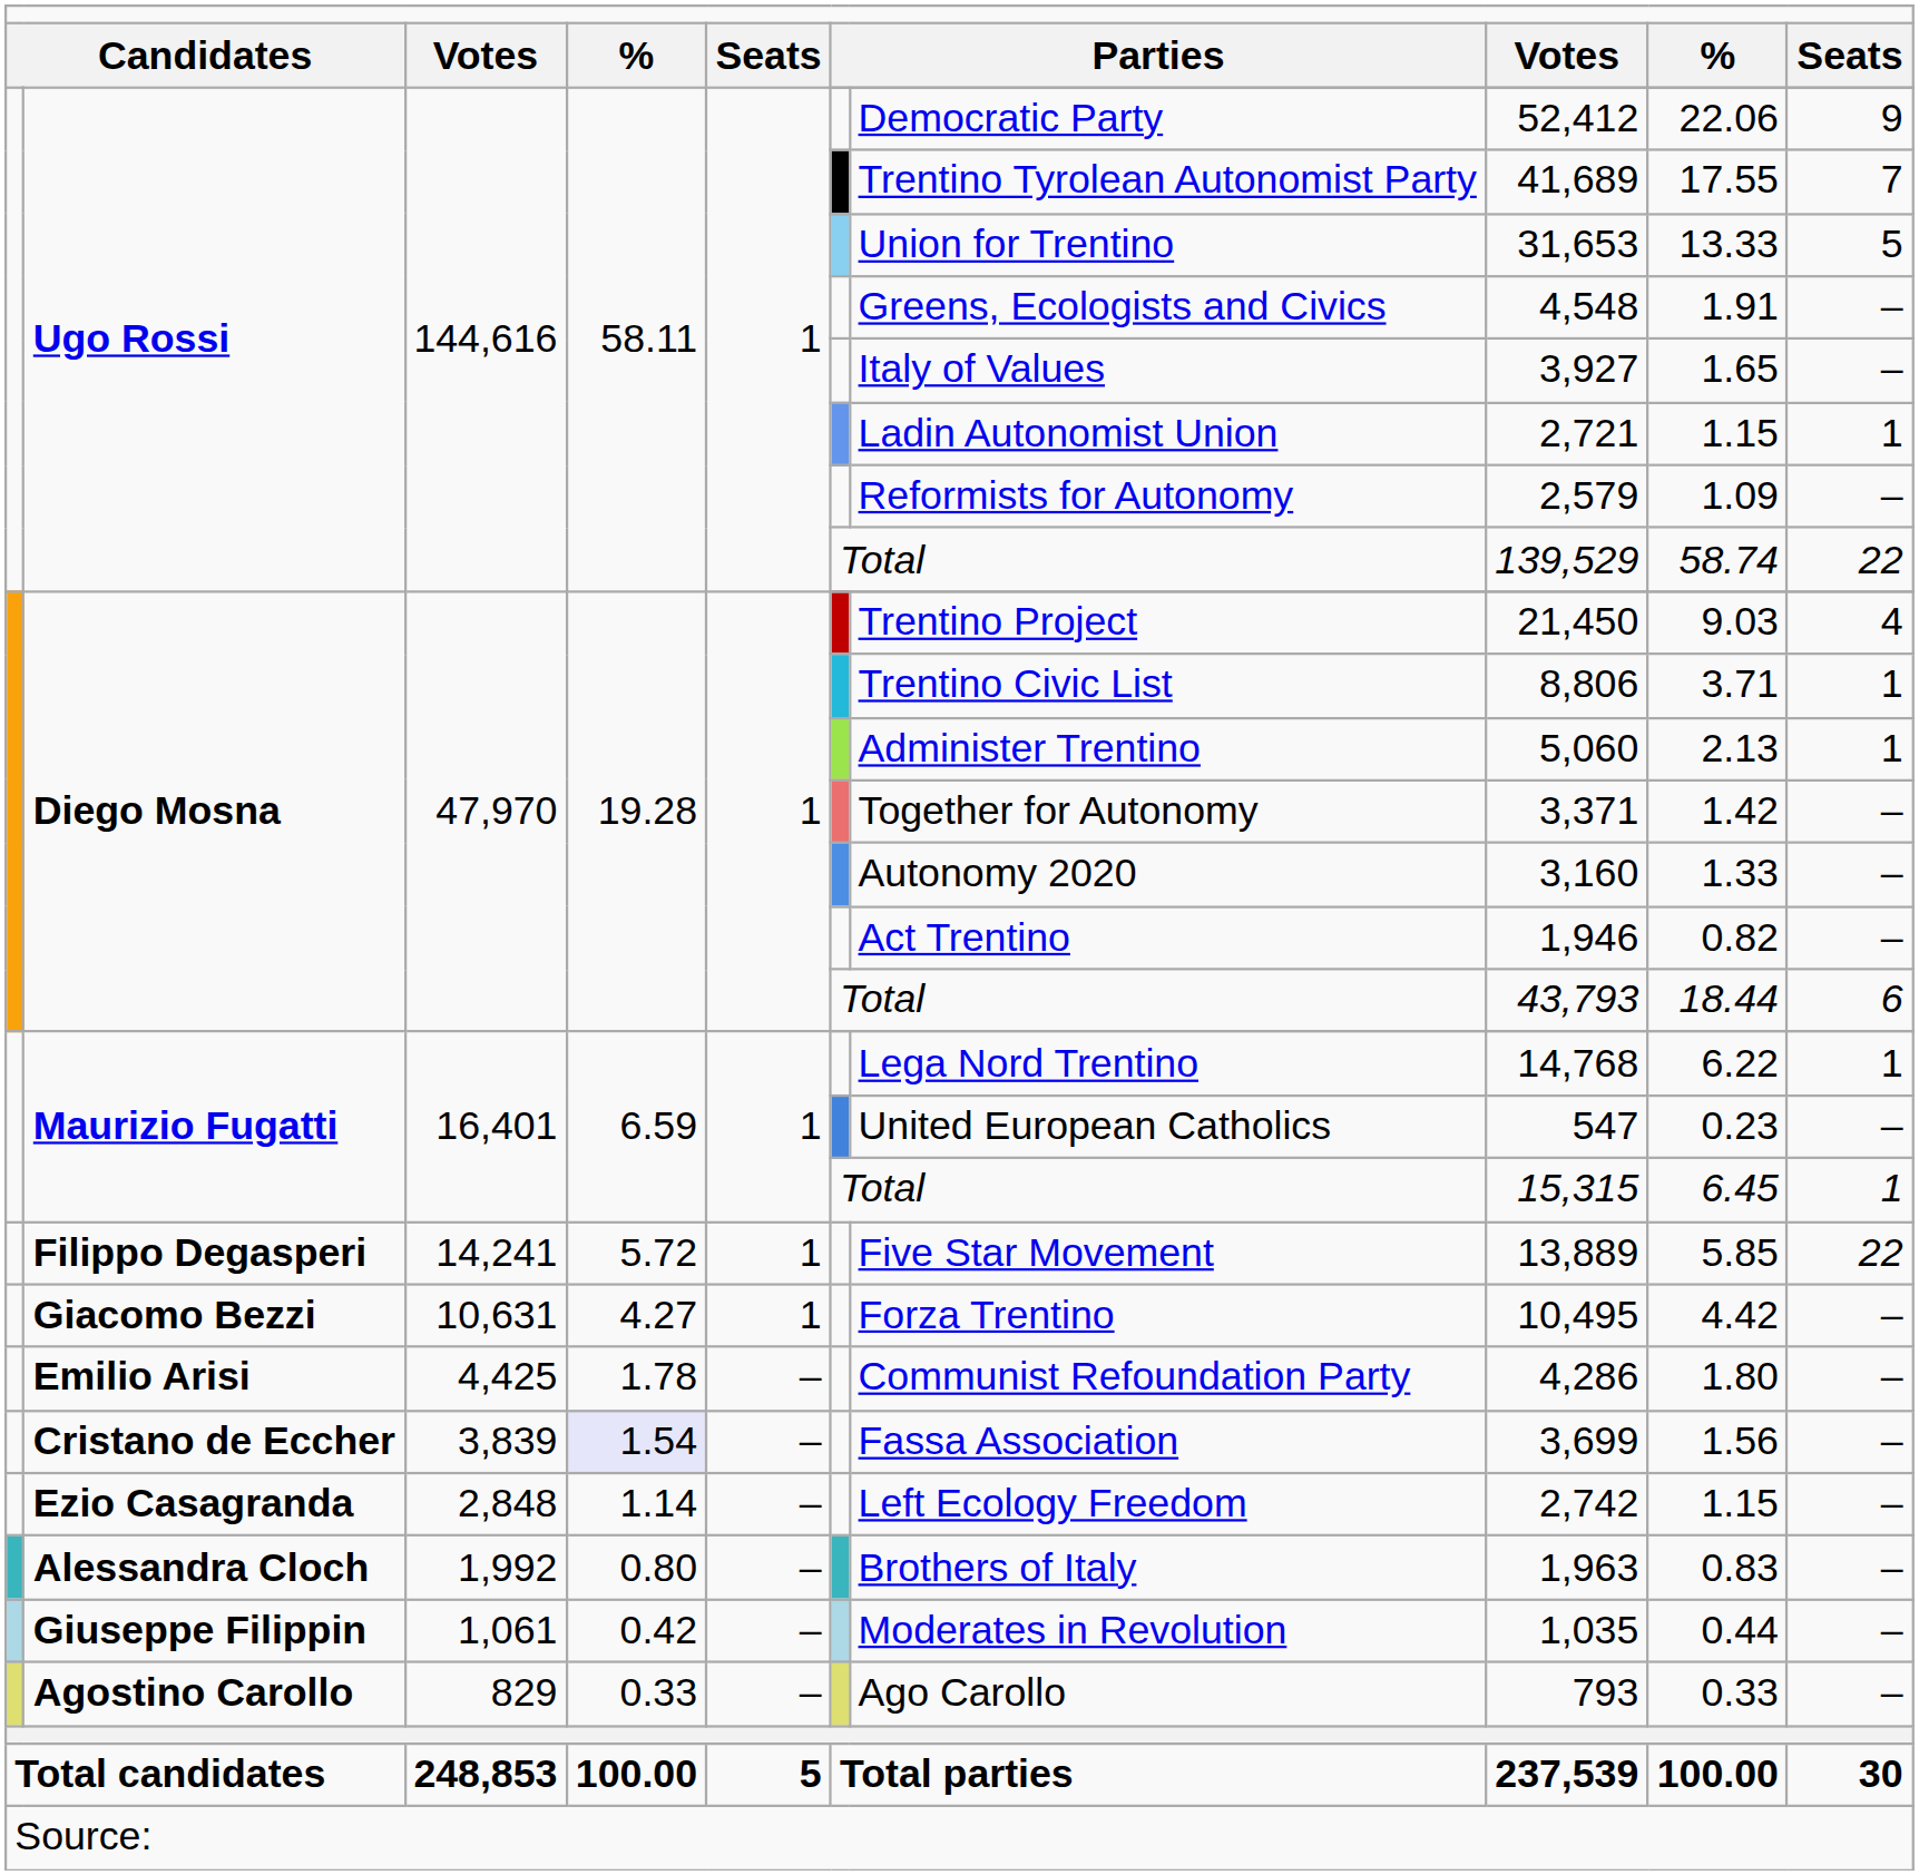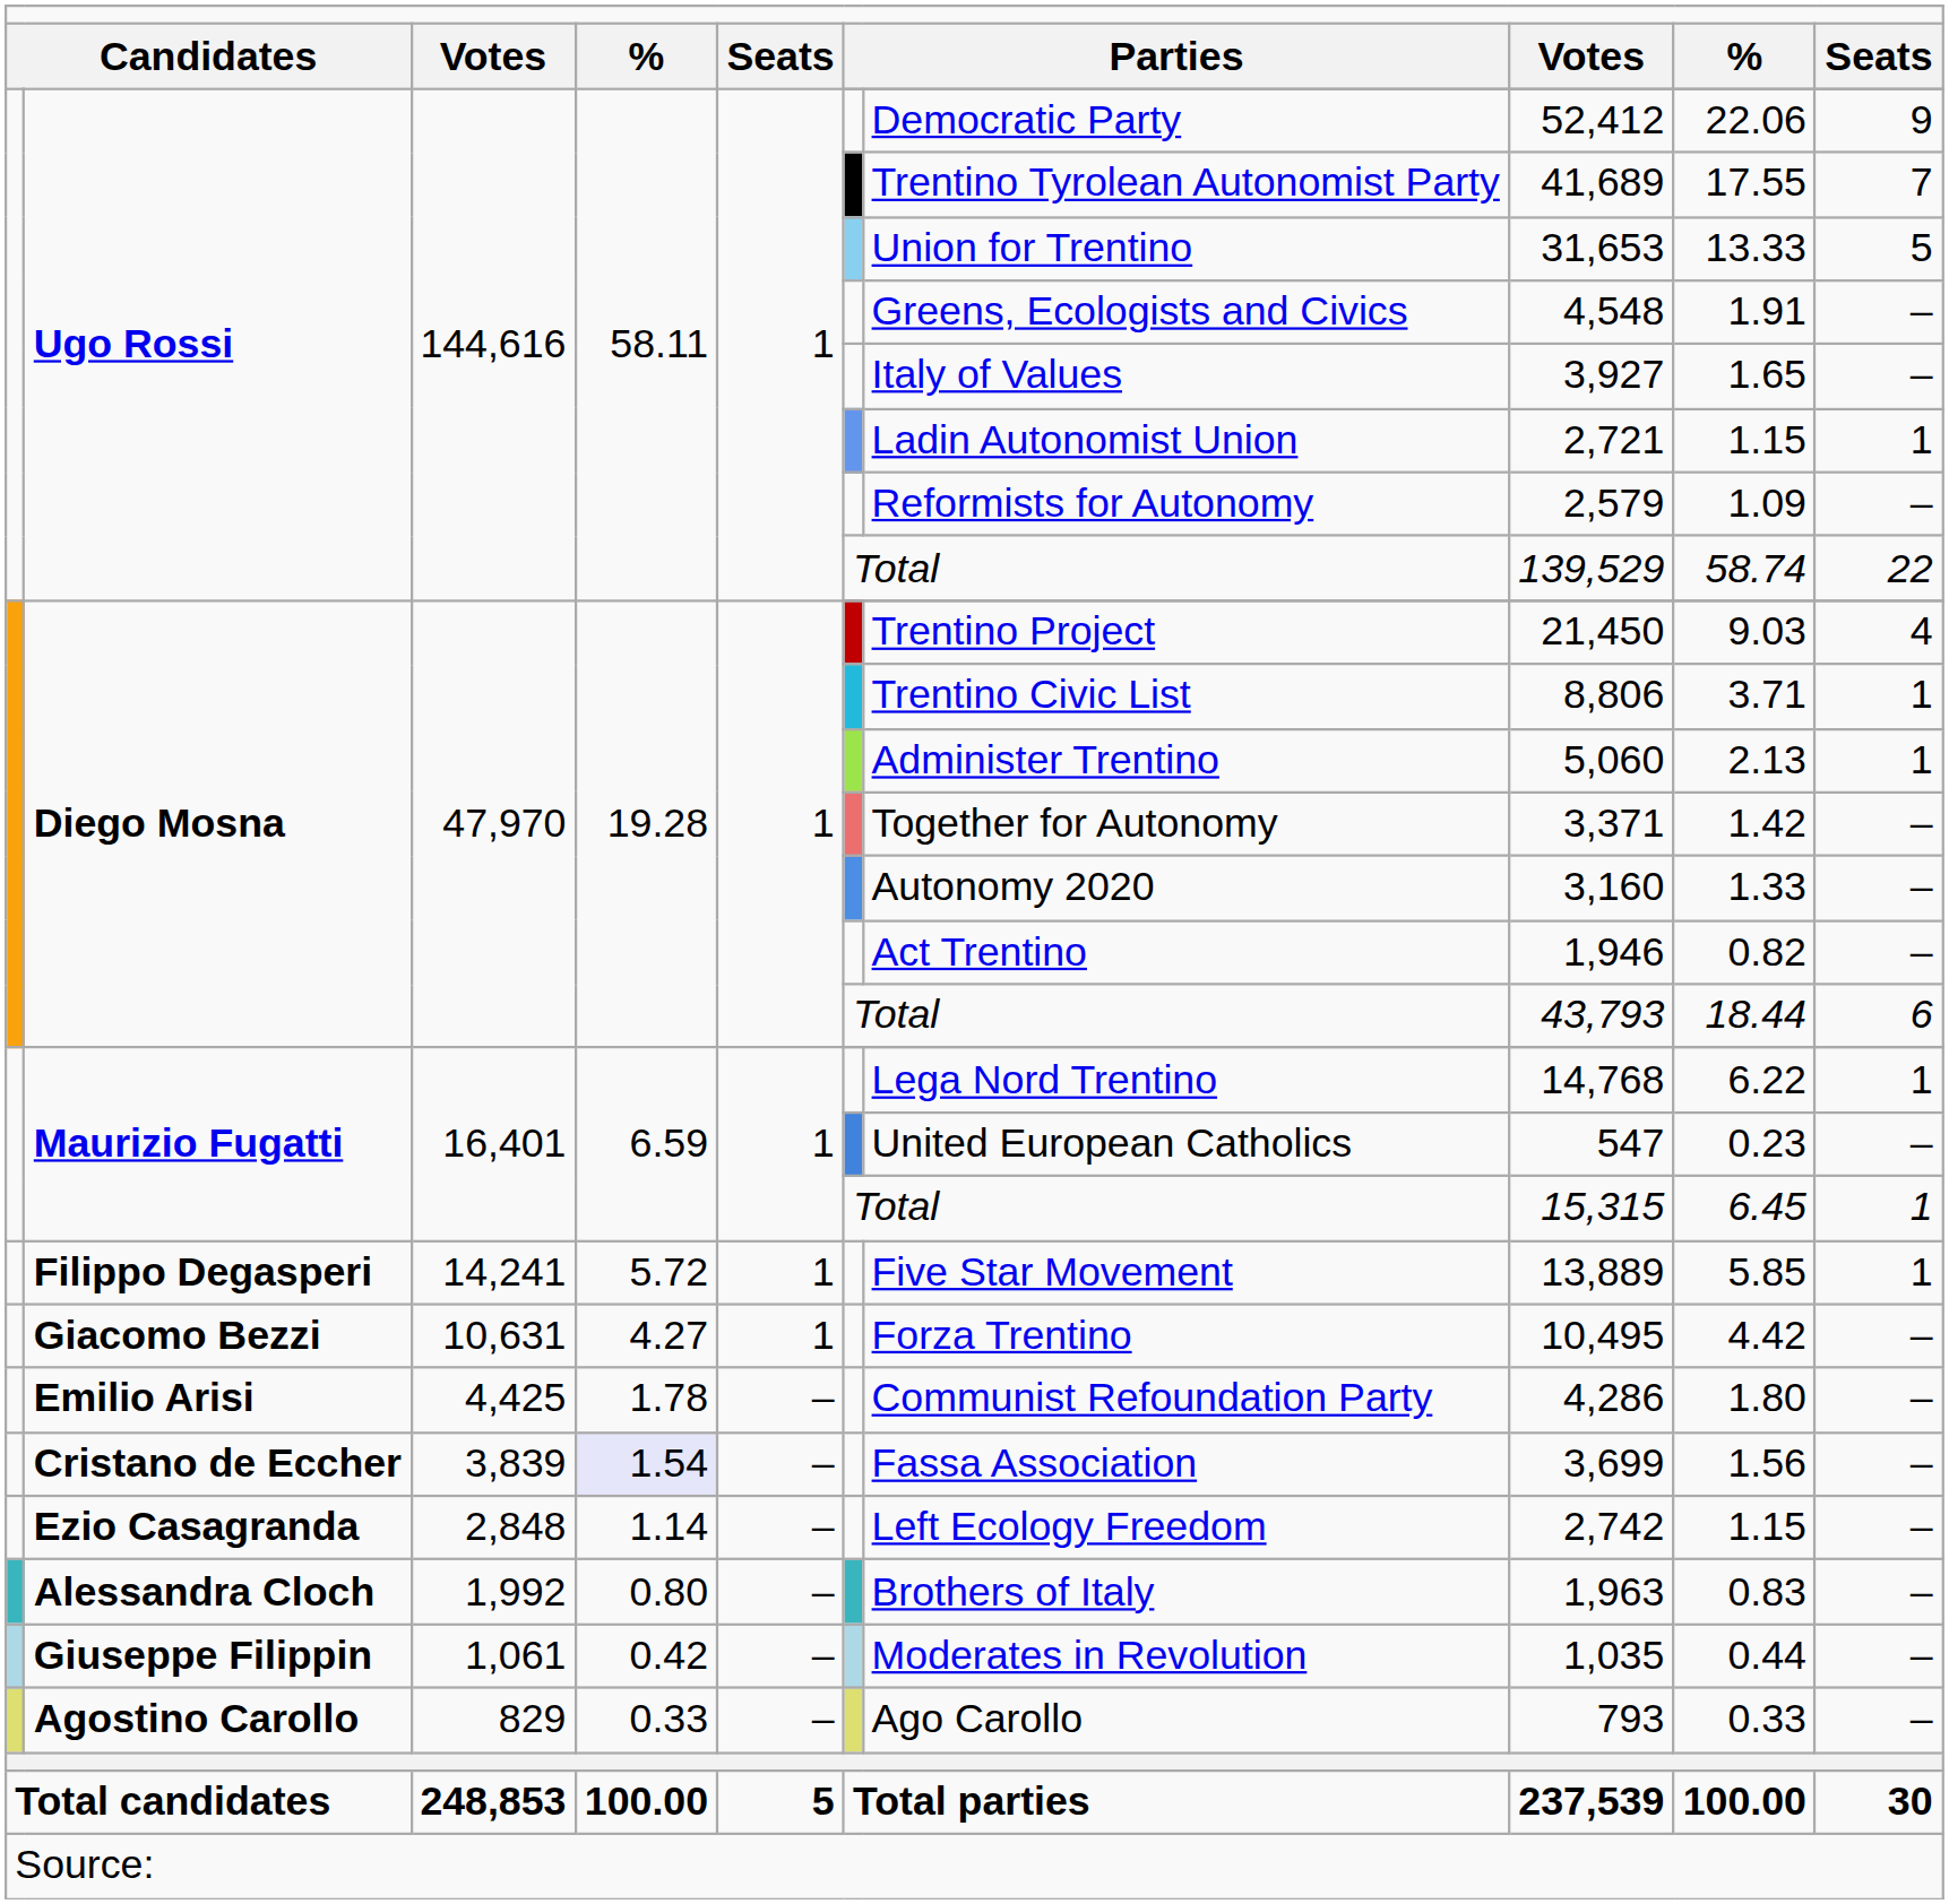Filippo Degasperi | column 10: 22 -> 1
